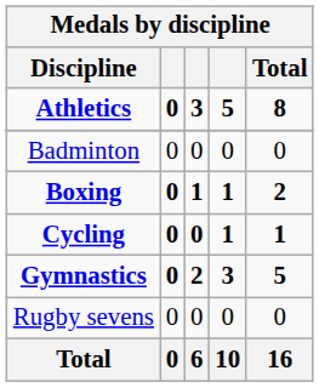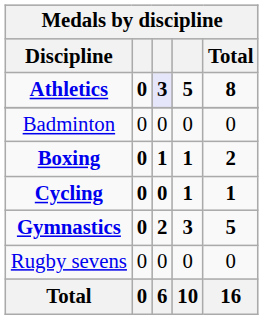Athletics | column 3: no background -> lavender background
